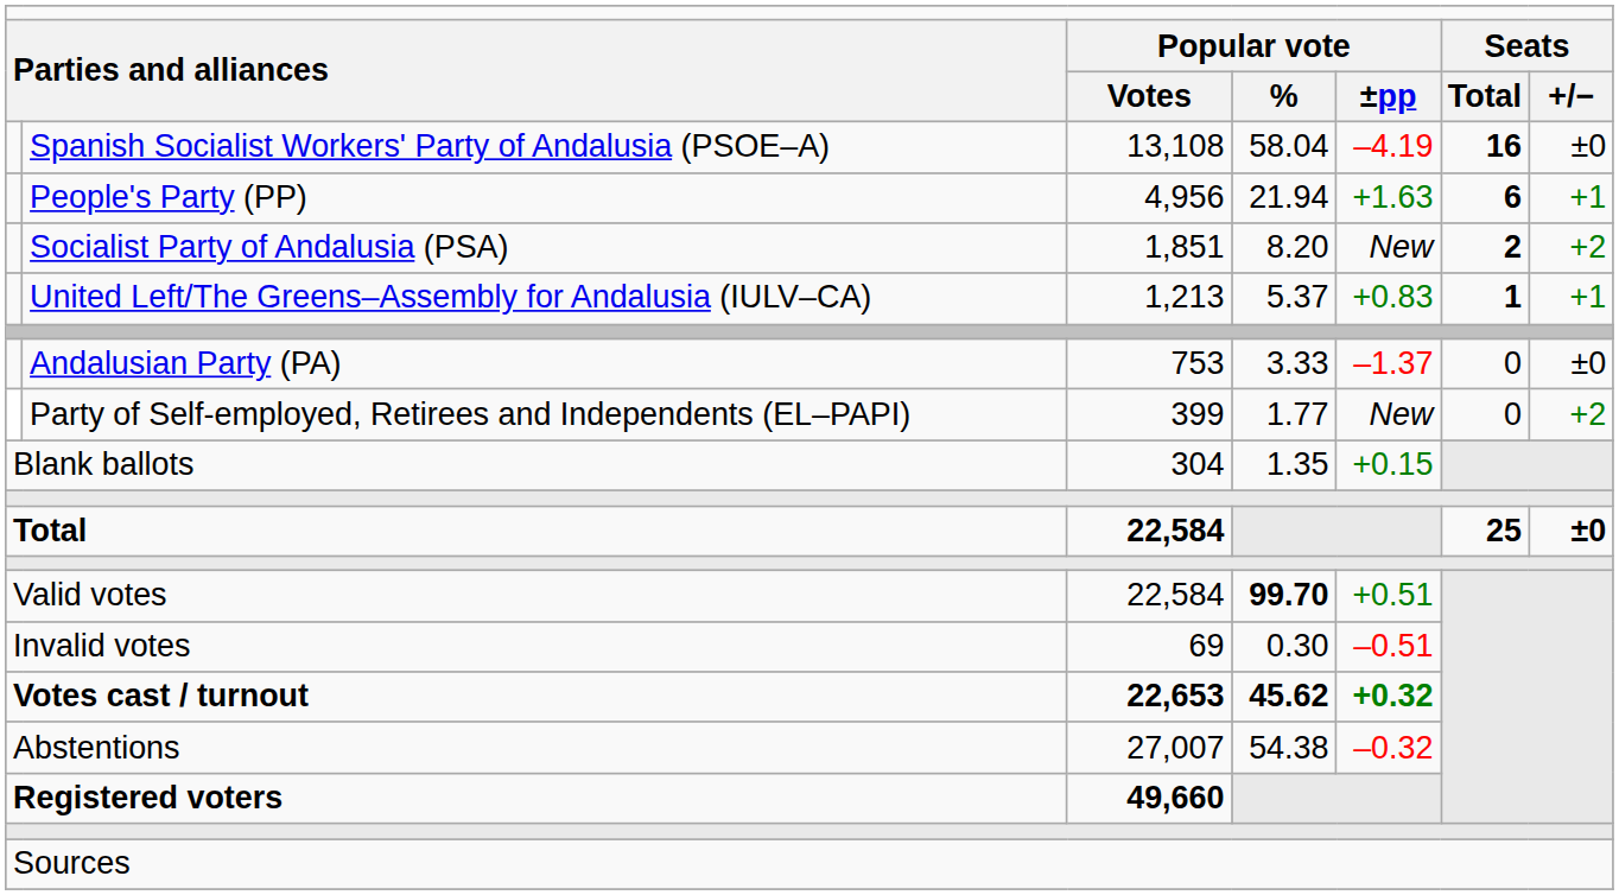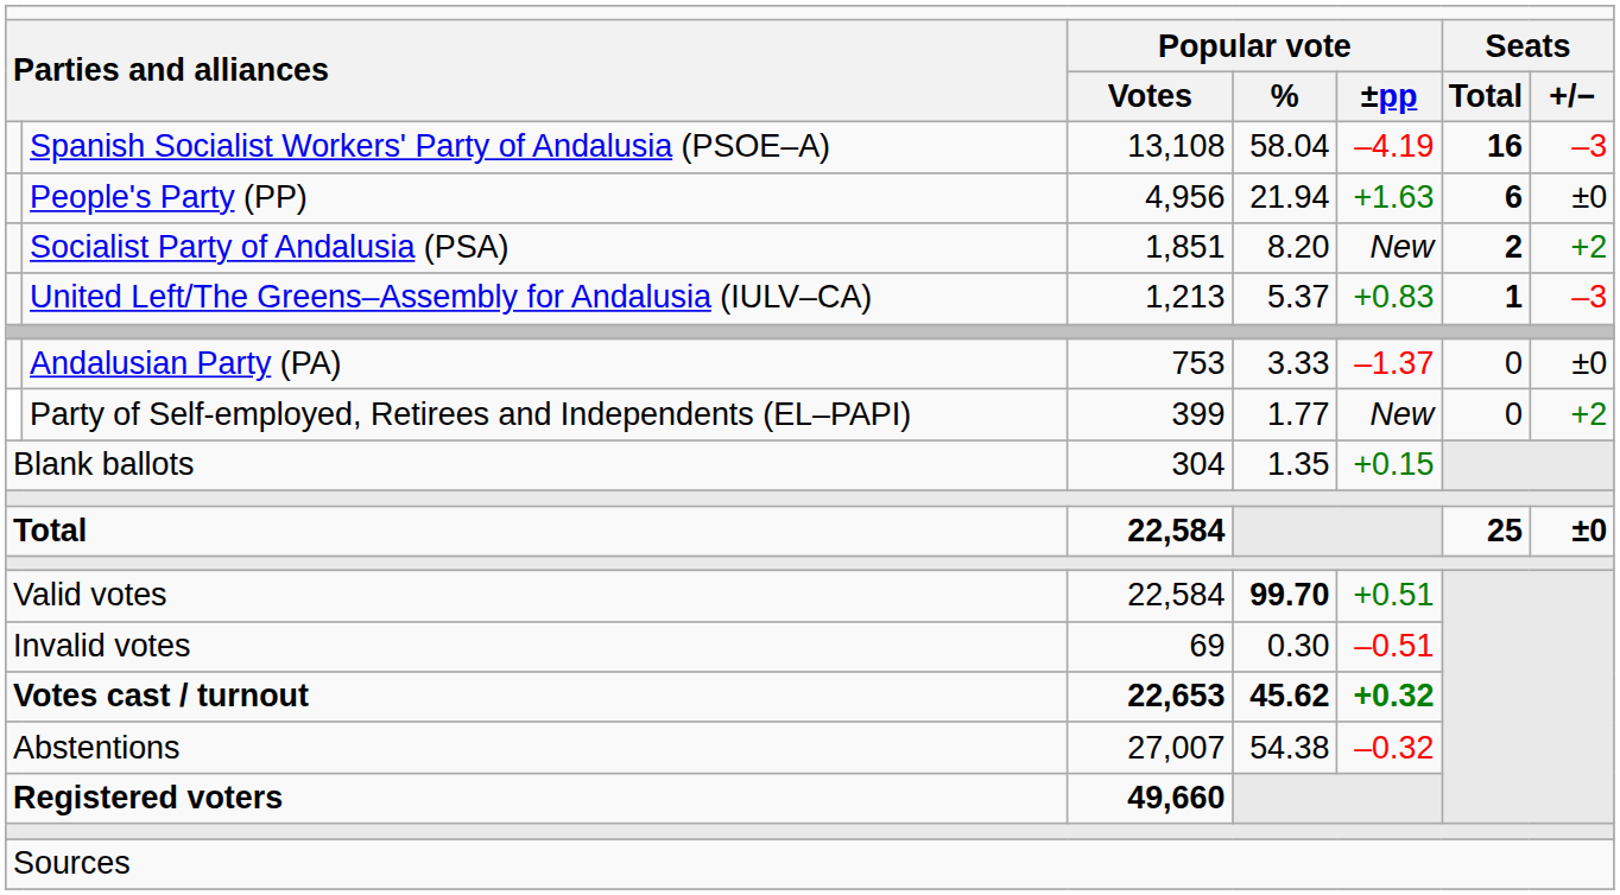Spanish Socialist Workers' Party of Andalusia (PSOE–A) | column 7: ±0 -> –3
People's Party (PP) | column 7: +1 -> ±0
United Left/The Greens–Assembly for Andalusia (IULV–CA) | column 7: +1 -> –3
